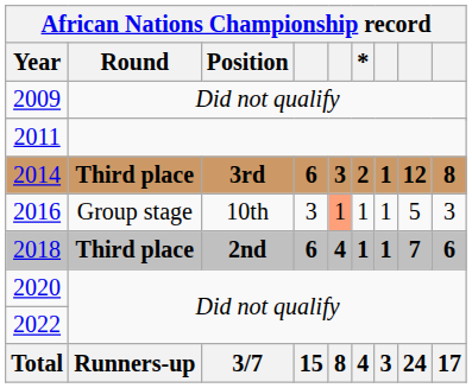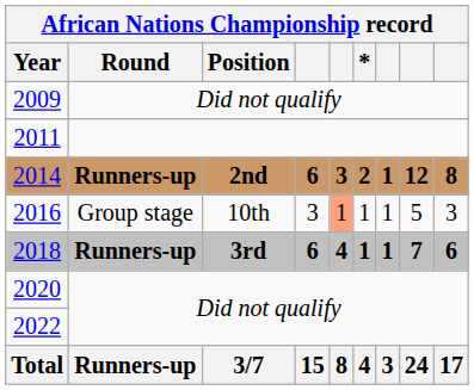2014 | Round: Third place -> Runners-up
2014 | Position: 3rd -> 2nd
2018 | Round: Third place -> Runners-up
2018 | Position: 2nd -> 3rd
